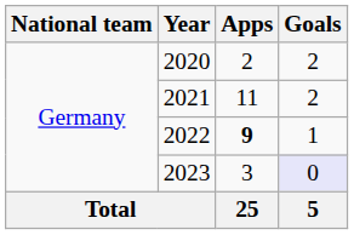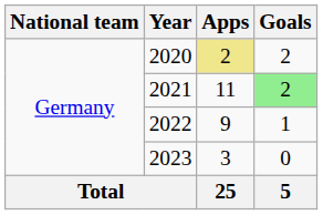2020 | Apps: no background -> khaki background
2021 | Goals: no background -> lightgreen background
2022 | Apps: bold -> normal
2023 | Goals: lavender background -> no background
